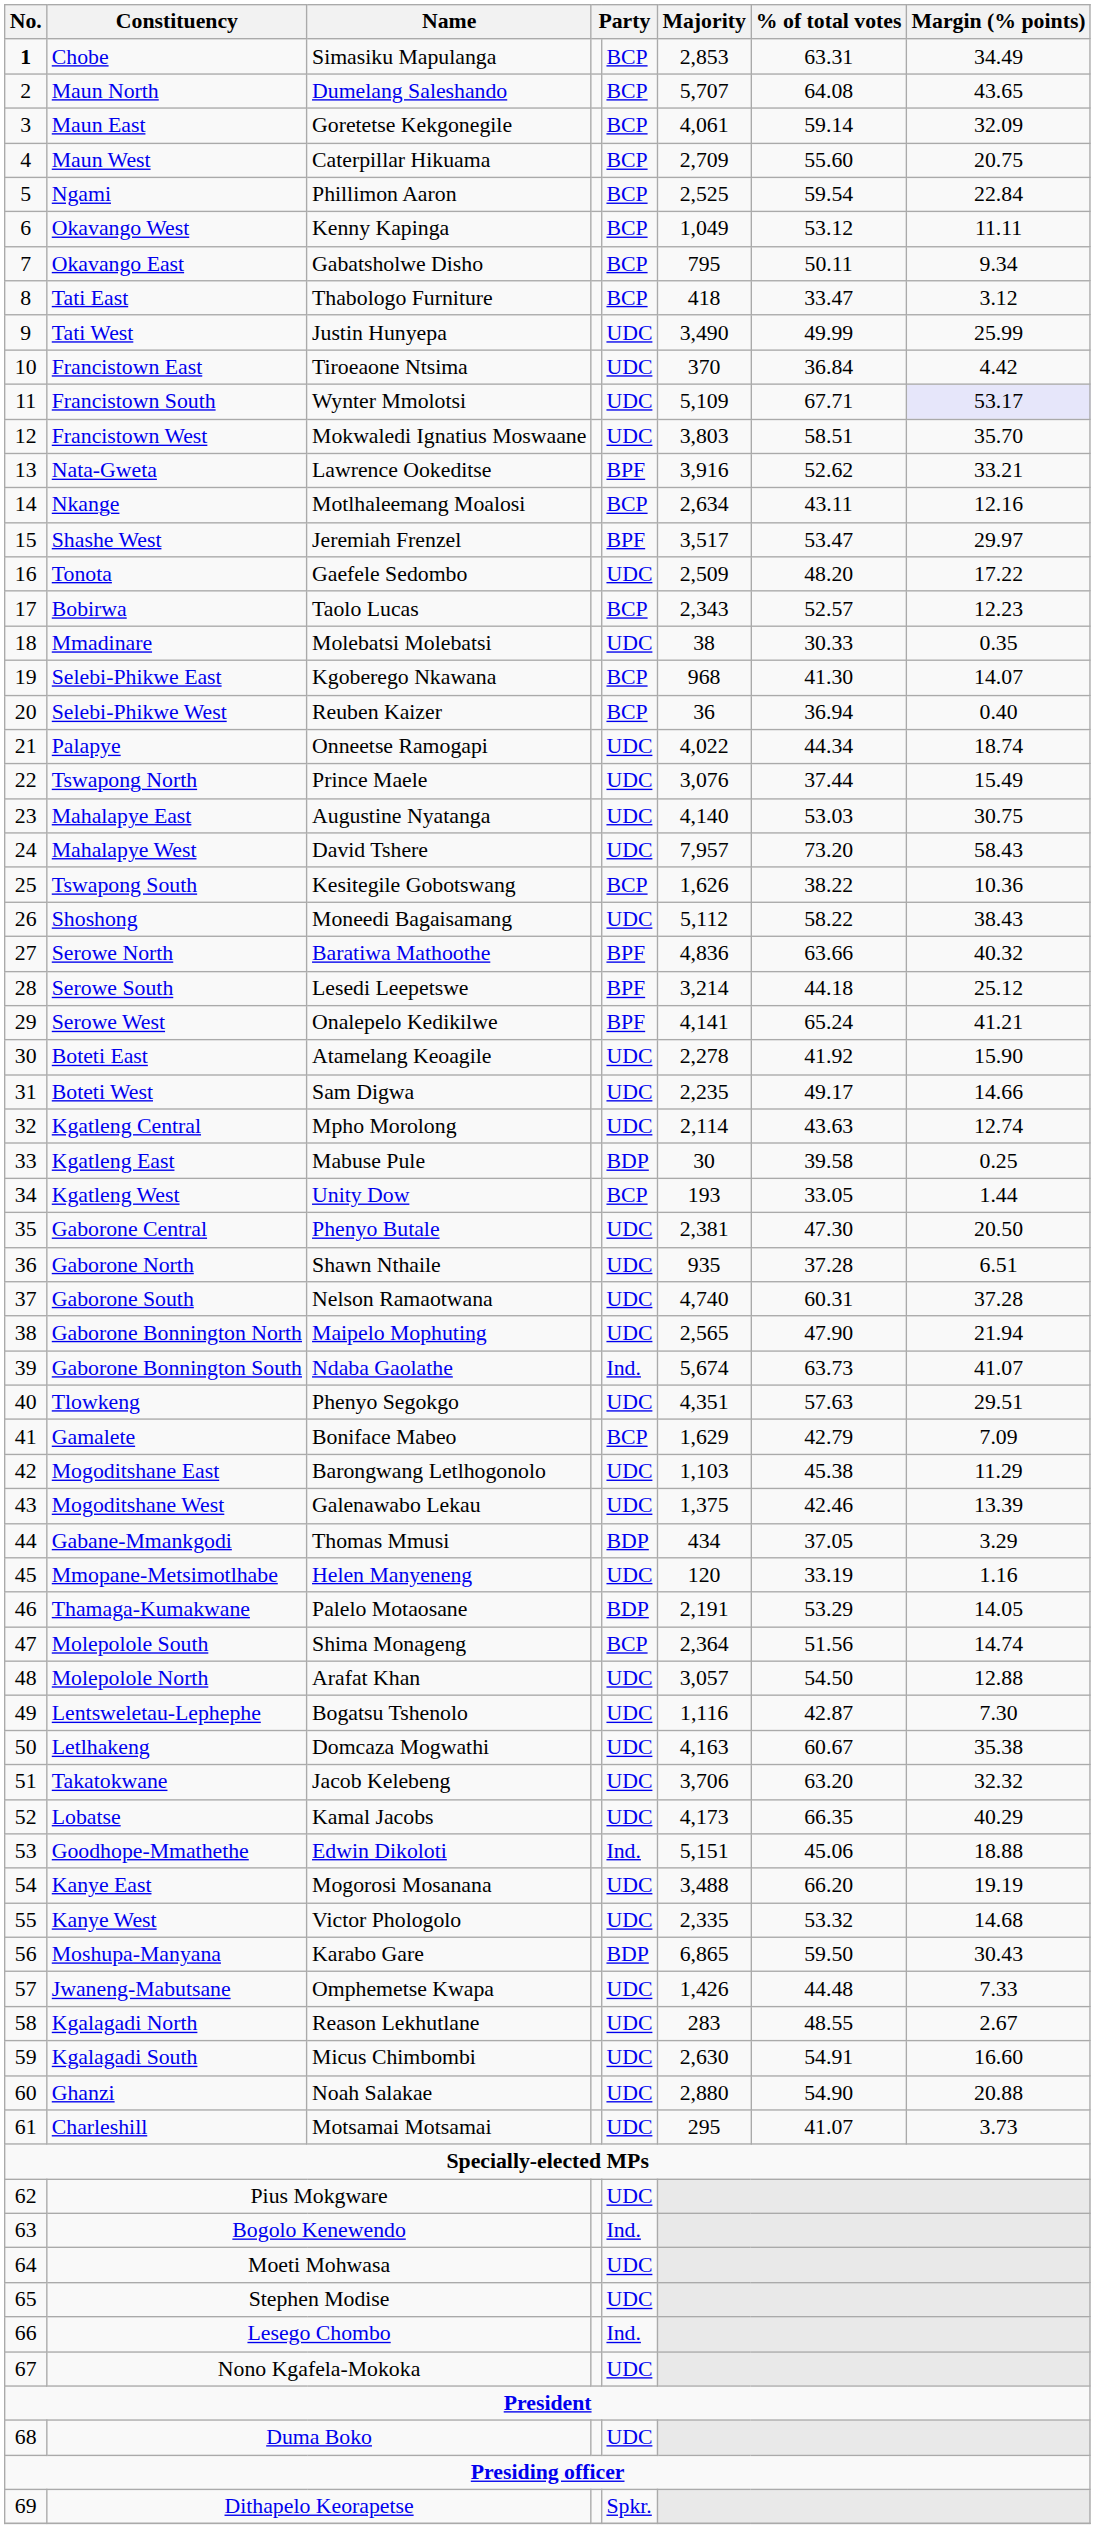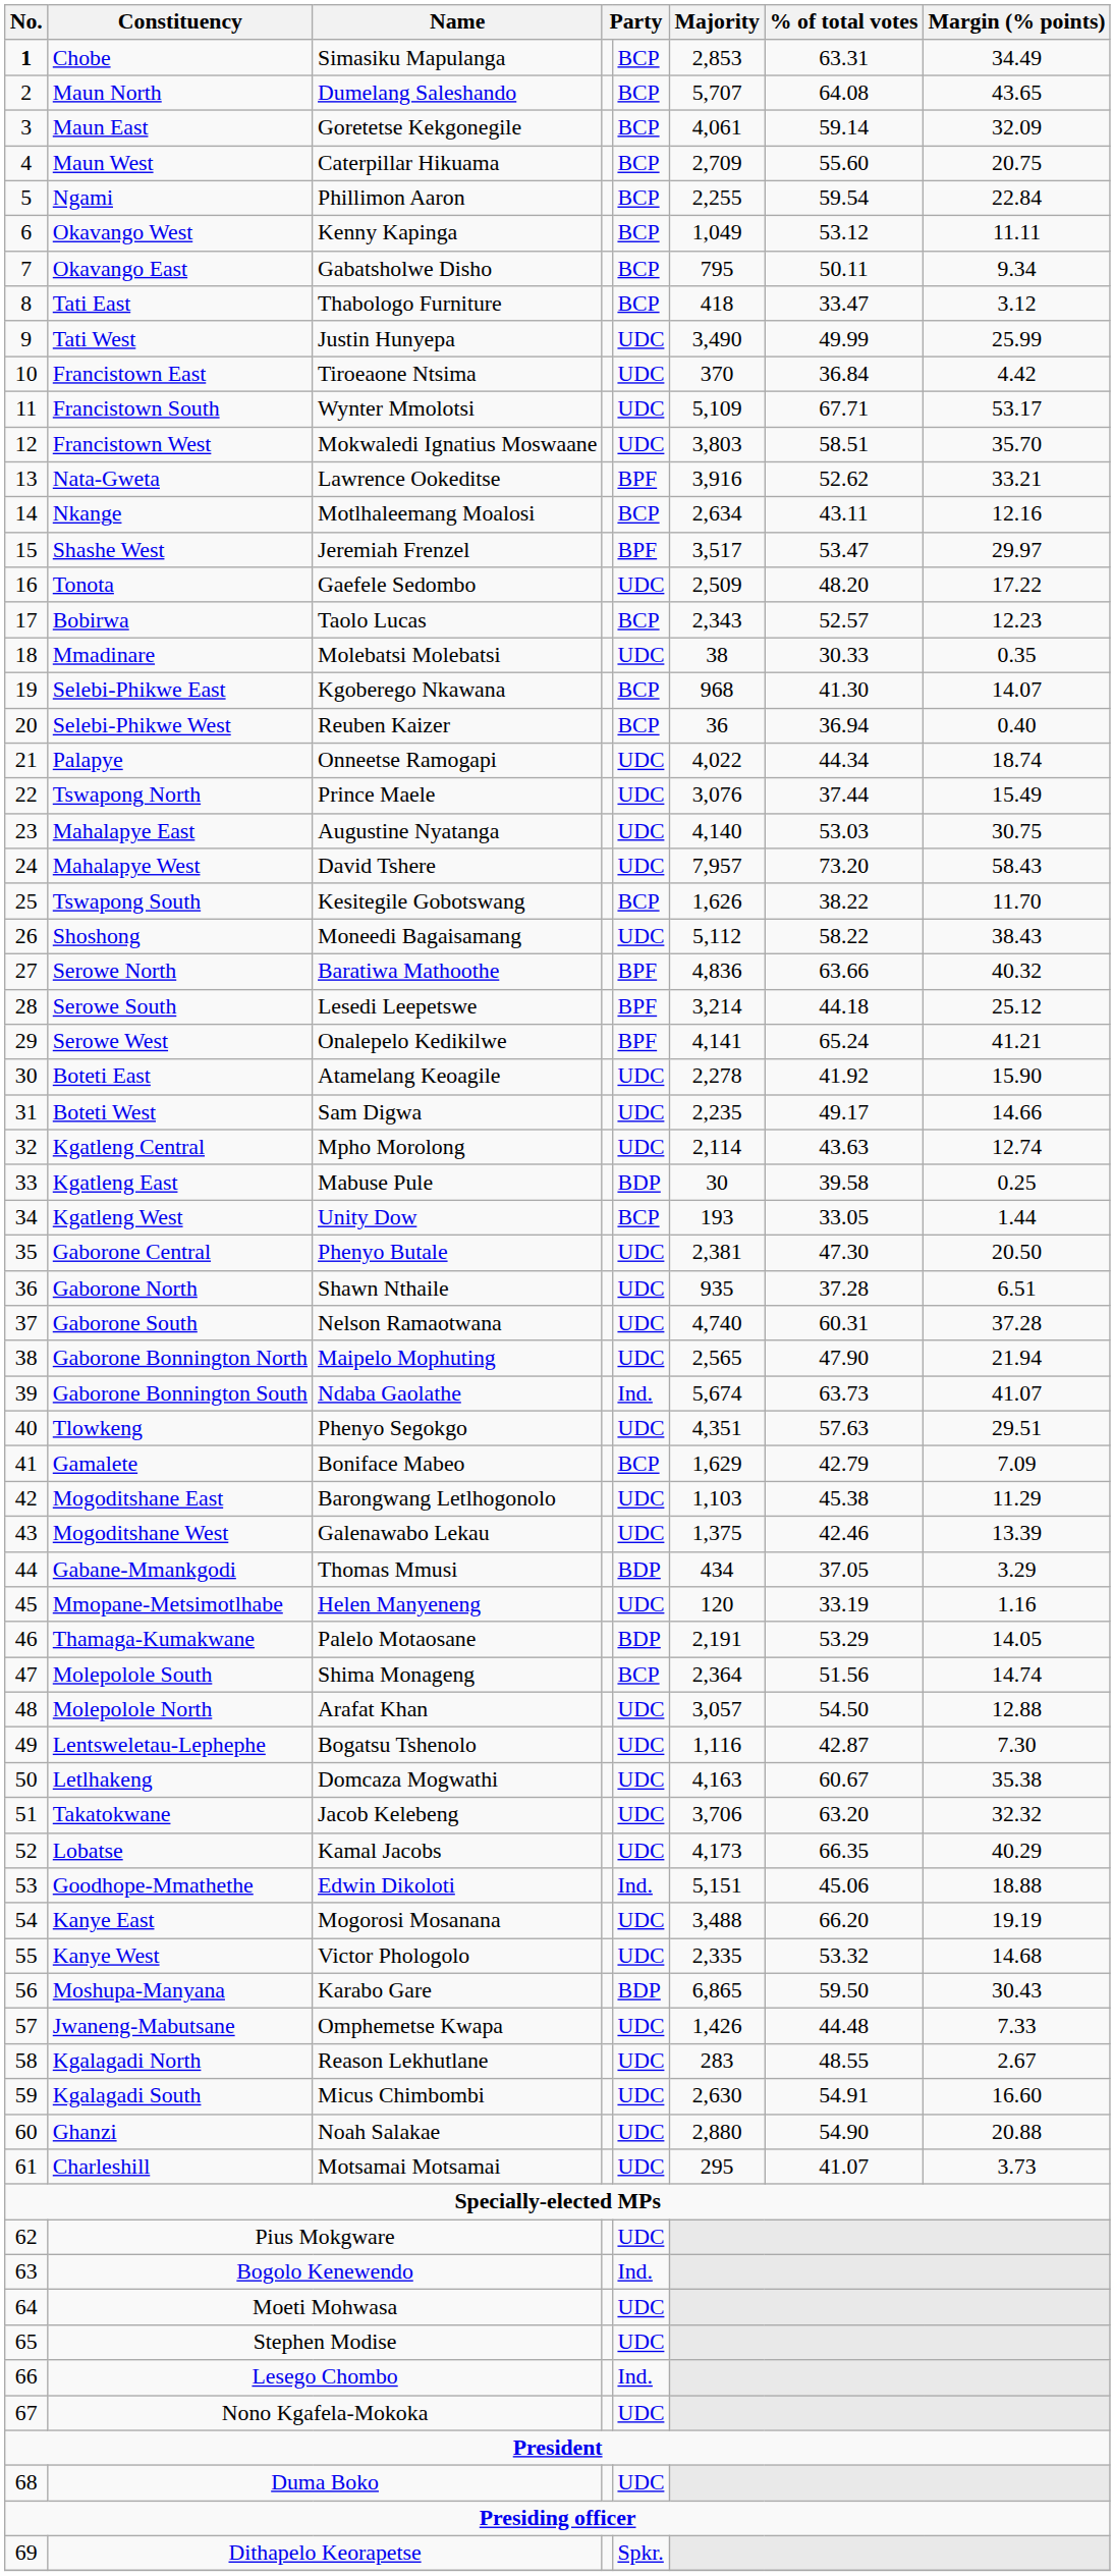Ngami | Majority: 2,525 -> 2,255
Francistown South | Margin (% points): lavender background -> no background
Tswapong South | Margin (% points): 10.36 -> 11.70
